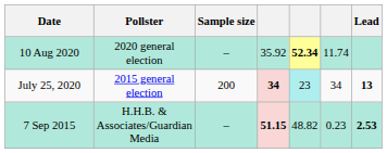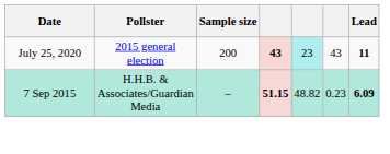- row: 10 Aug 2020 | 2020 general election | – | 35.92 | 52.34 | 11.74
July 25, 2020 | column 4: 34 -> 43
July 25, 2020 | column 6: 34 -> 43
July 25, 2020 | Lead: 13 -> 11
7 Sep 2015 | Lead: 2.53 -> 6.09
